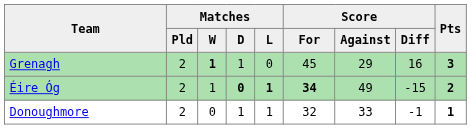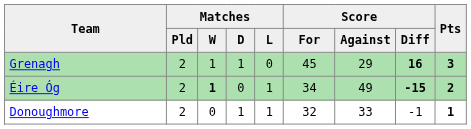Grenagh | Matches / W: bold -> normal
Grenagh | Score / Diff: normal -> bold
Éire Óg | Matches / W: normal -> bold
Éire Óg | Matches / D: bold -> normal
Éire Óg | Matches / L: bold -> normal
Éire Óg | Score / For: bold -> normal
Éire Óg | Score / Diff: normal -> bold
